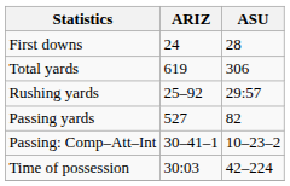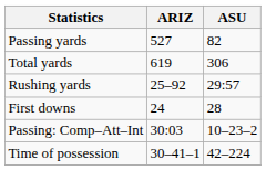rows swapped: First downs <-> Passing yards
Passing: Comp–Att–Int | ARIZ: 30–41–1 -> 30:03
Time of possession | ARIZ: 30:03 -> 30–41–1
